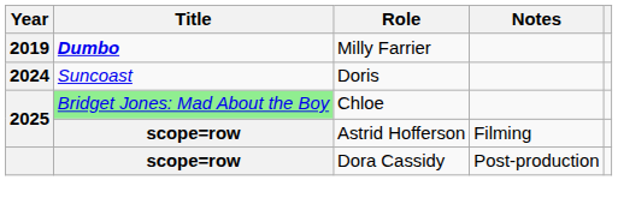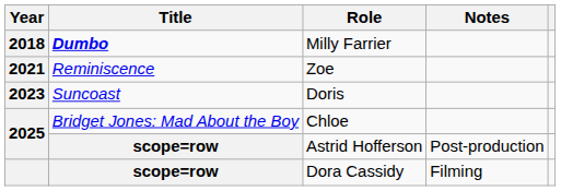Milly Farrier | Year: 2019 -> 2018
+ row: 2021 | Reminiscence | Zoe
Doris | Year: 2024 -> 2023
Chloe | Title: lightgreen background -> no background
Astrid Hofferson | Notes: Filming -> Post-production
Dora Cassidy | Notes: Post-production -> Filming
